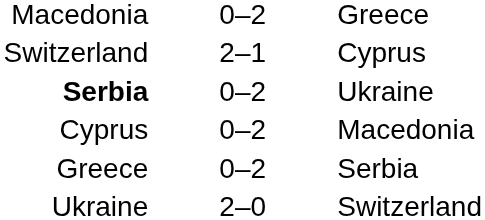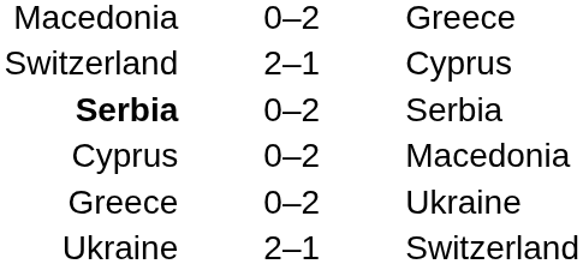row 3 | column 3: Ukraine -> Serbia
row 5 | column 3: Serbia -> Ukraine
row 6 | column 2: 2–0 -> 2–1
